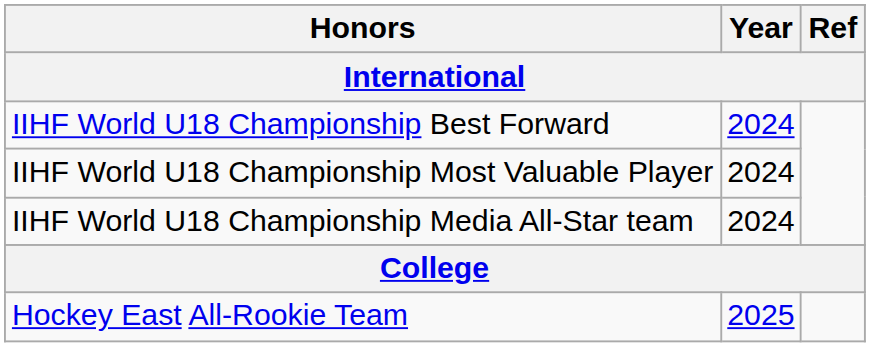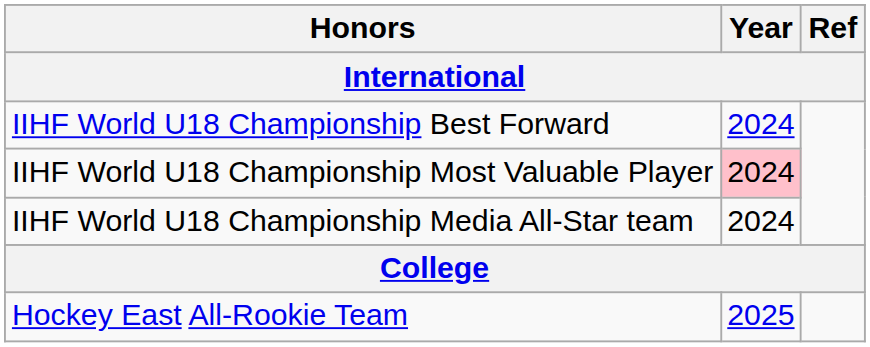IIHF World U18 Championship Most Valuable Player | Year: no background -> pink background
